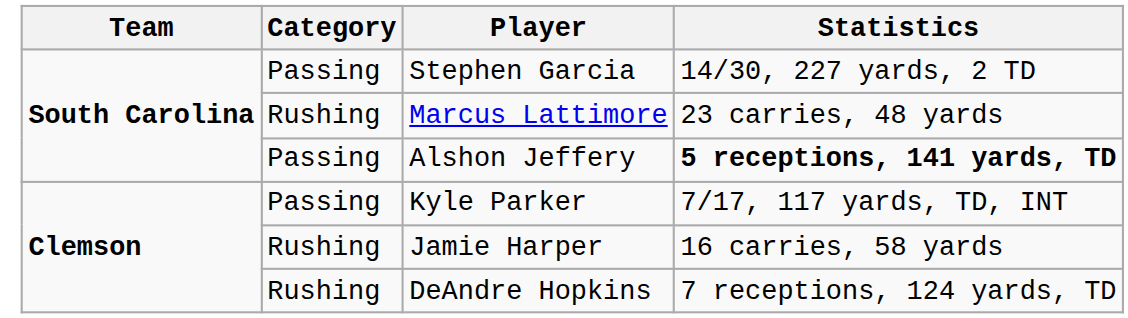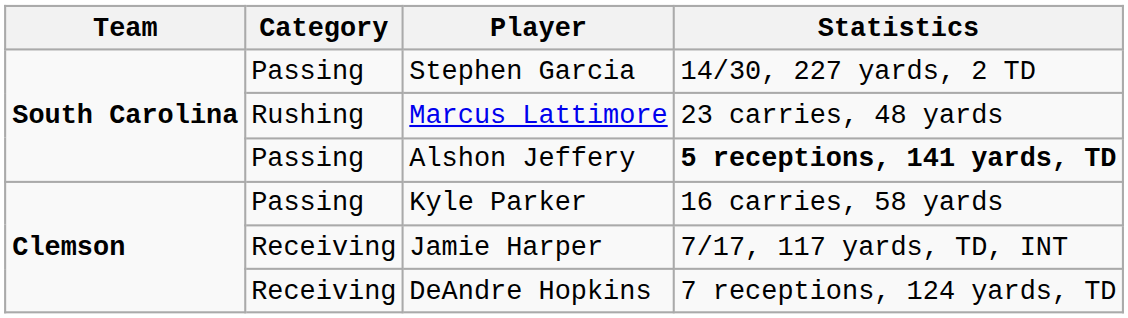Kyle Parker | Statistics: 7/17, 117 yards, TD, INT -> 16 carries, 58 yards
Jamie Harper | Category: Rushing -> Receiving
Jamie Harper | Statistics: 16 carries, 58 yards -> 7/17, 117 yards, TD, INT
DeAndre Hopkins | Category: Rushing -> Receiving
